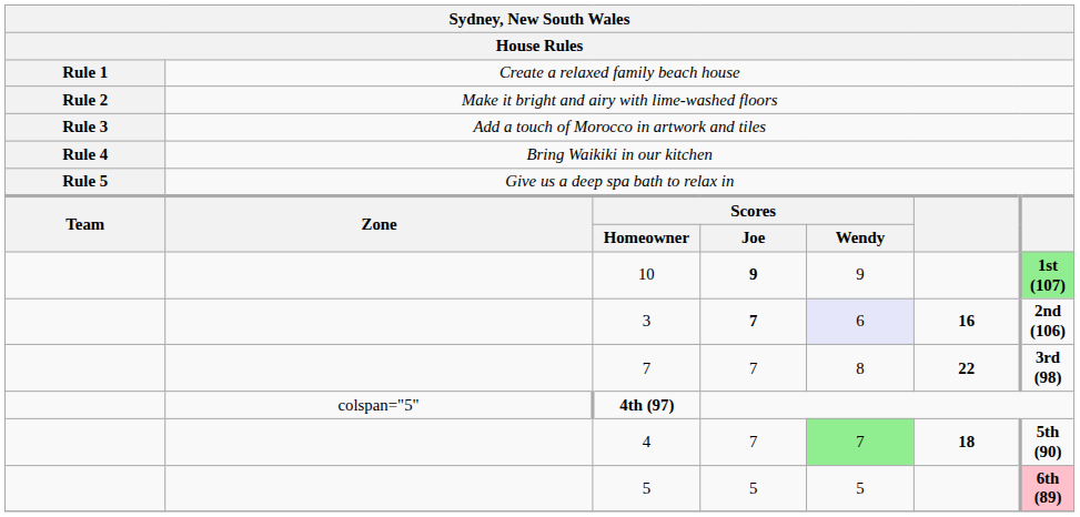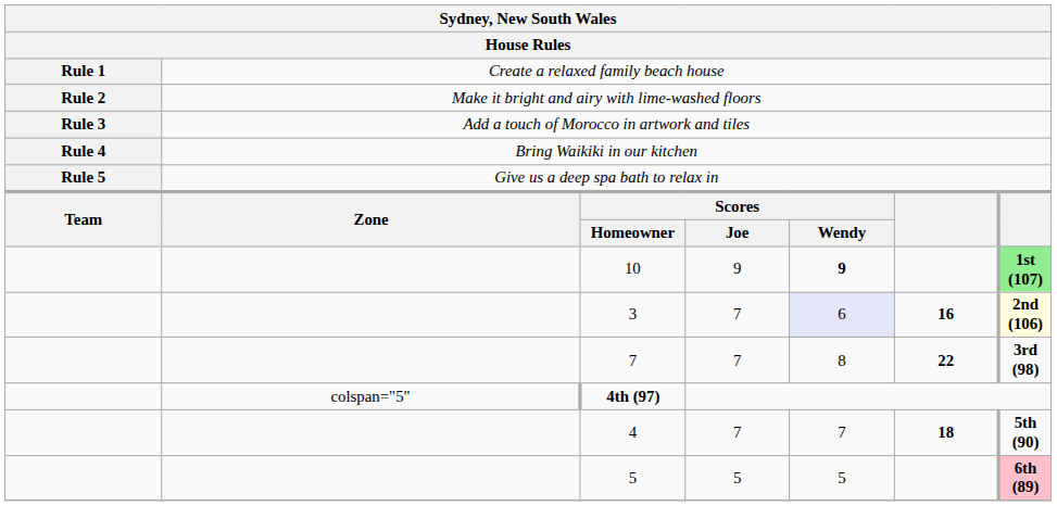10 | column 4: bold -> normal
10 | column 5: normal -> bold
3 | column 4: bold -> normal
3 | column 7: no background -> lightyellow background
4 | column 5: lightgreen background -> no background
